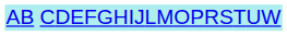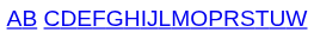row 1 | column 1: paleturquoise background -> no background
